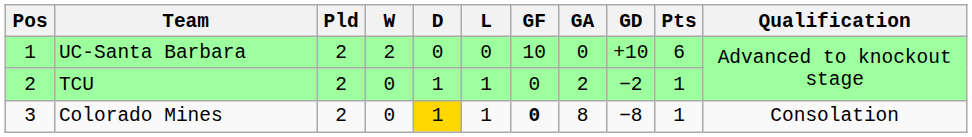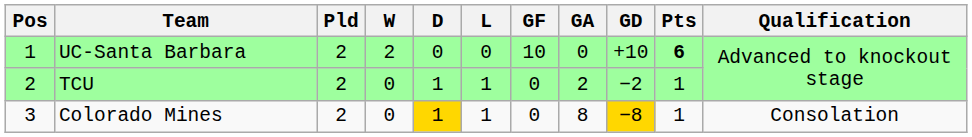UC-Santa Barbara | Pts: normal -> bold
Colorado Mines | GF: bold -> normal
Colorado Mines | GD: no background -> gold background
